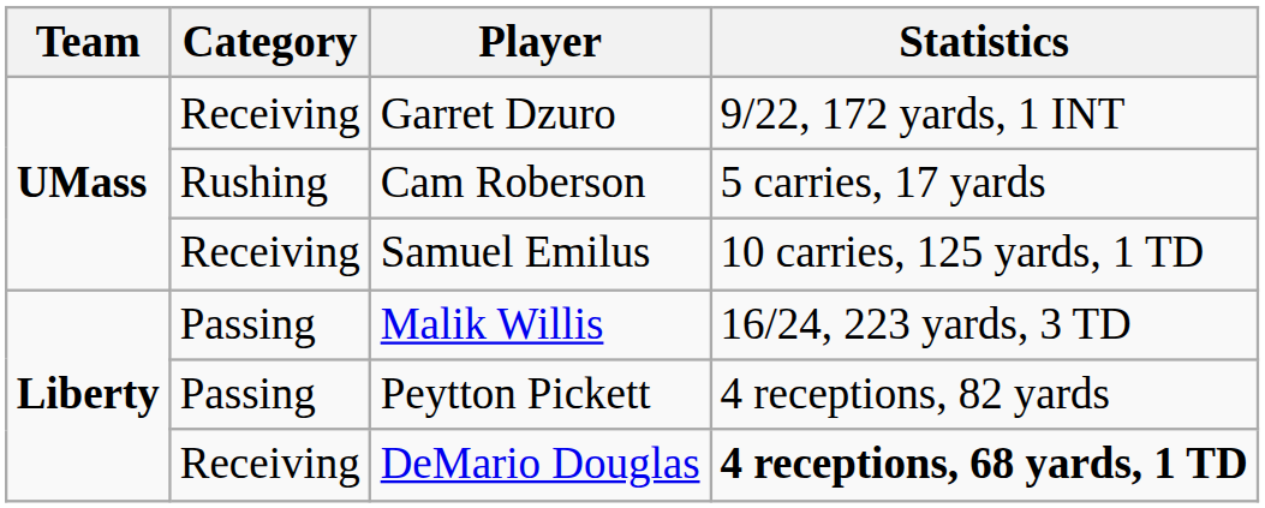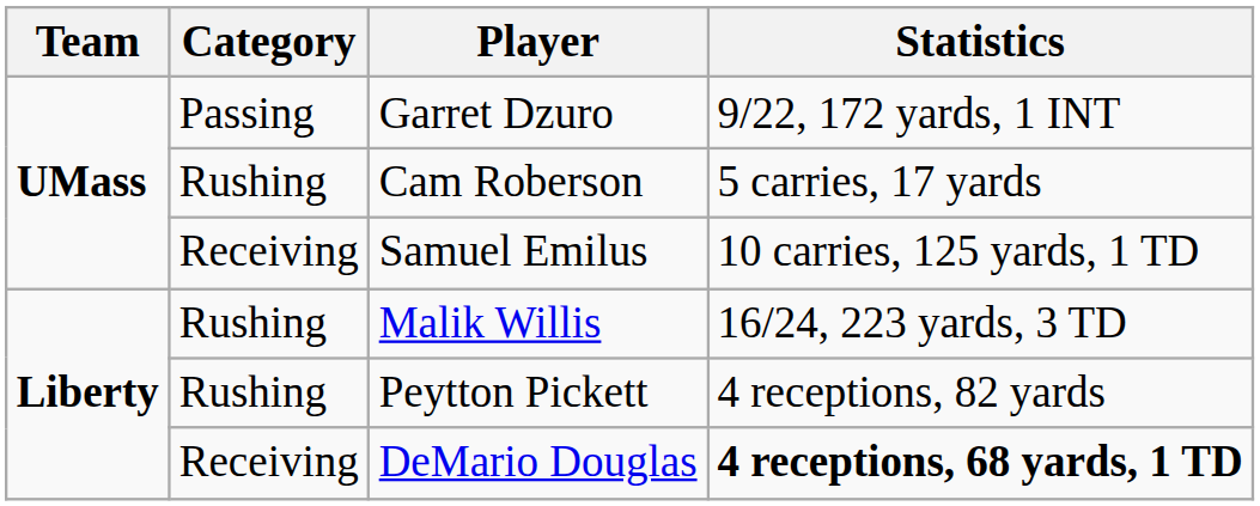Garret Dzuro | Category: Receiving -> Passing
Malik Willis | Category: Passing -> Rushing
Peytton Pickett | Category: Passing -> Rushing
